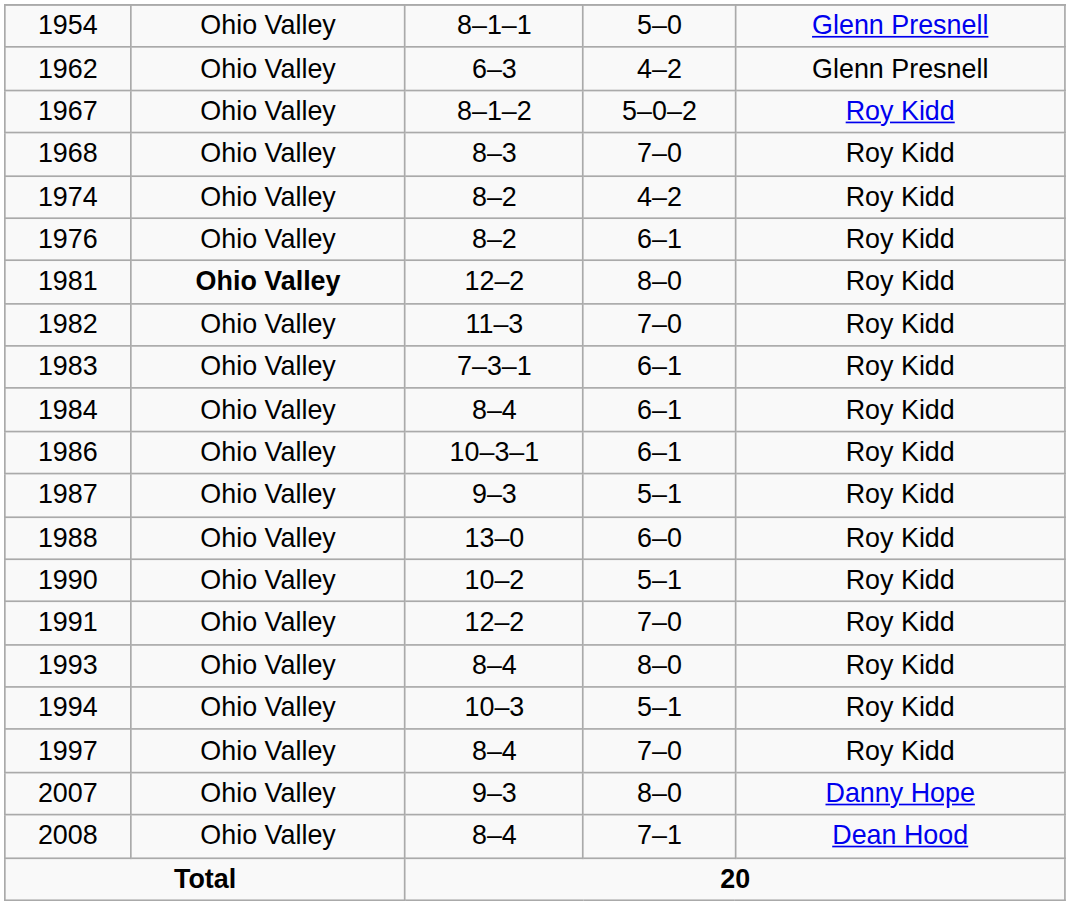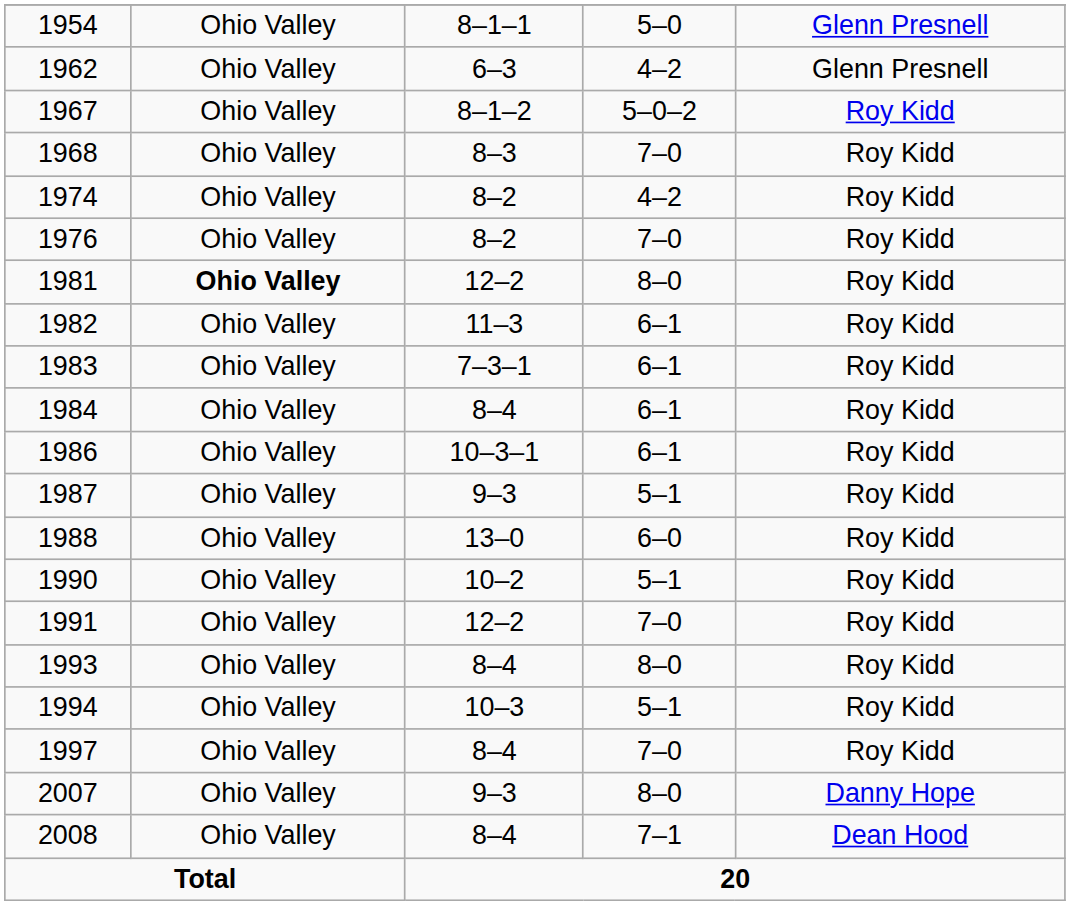1976 | column 4: 6–1 -> 7–0
1982 | column 4: 7–0 -> 6–1
